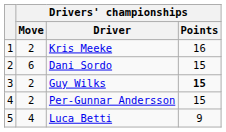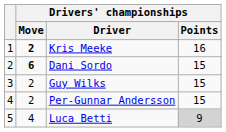Kris Meeke | Drivers' championships / Move: normal -> bold
Dani Sordo | Drivers' championships / Move: normal -> bold
Guy Wilks | Drivers' championships / Points: bold -> normal
Luca Betti | Drivers' championships / Points: no background -> lightgrey background
